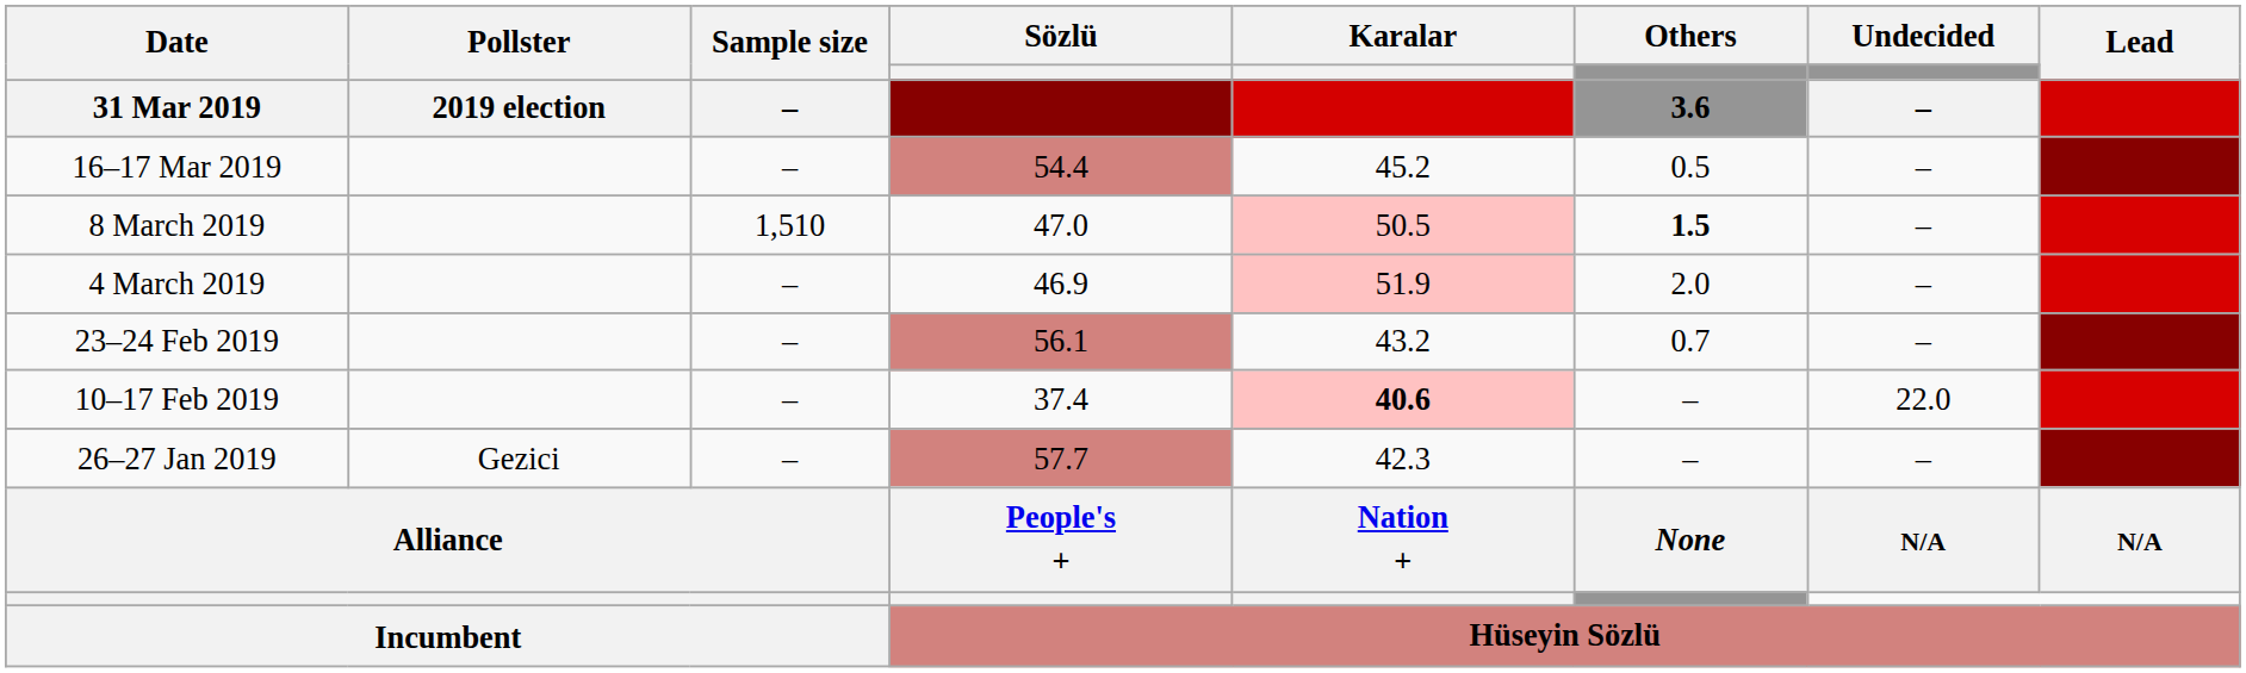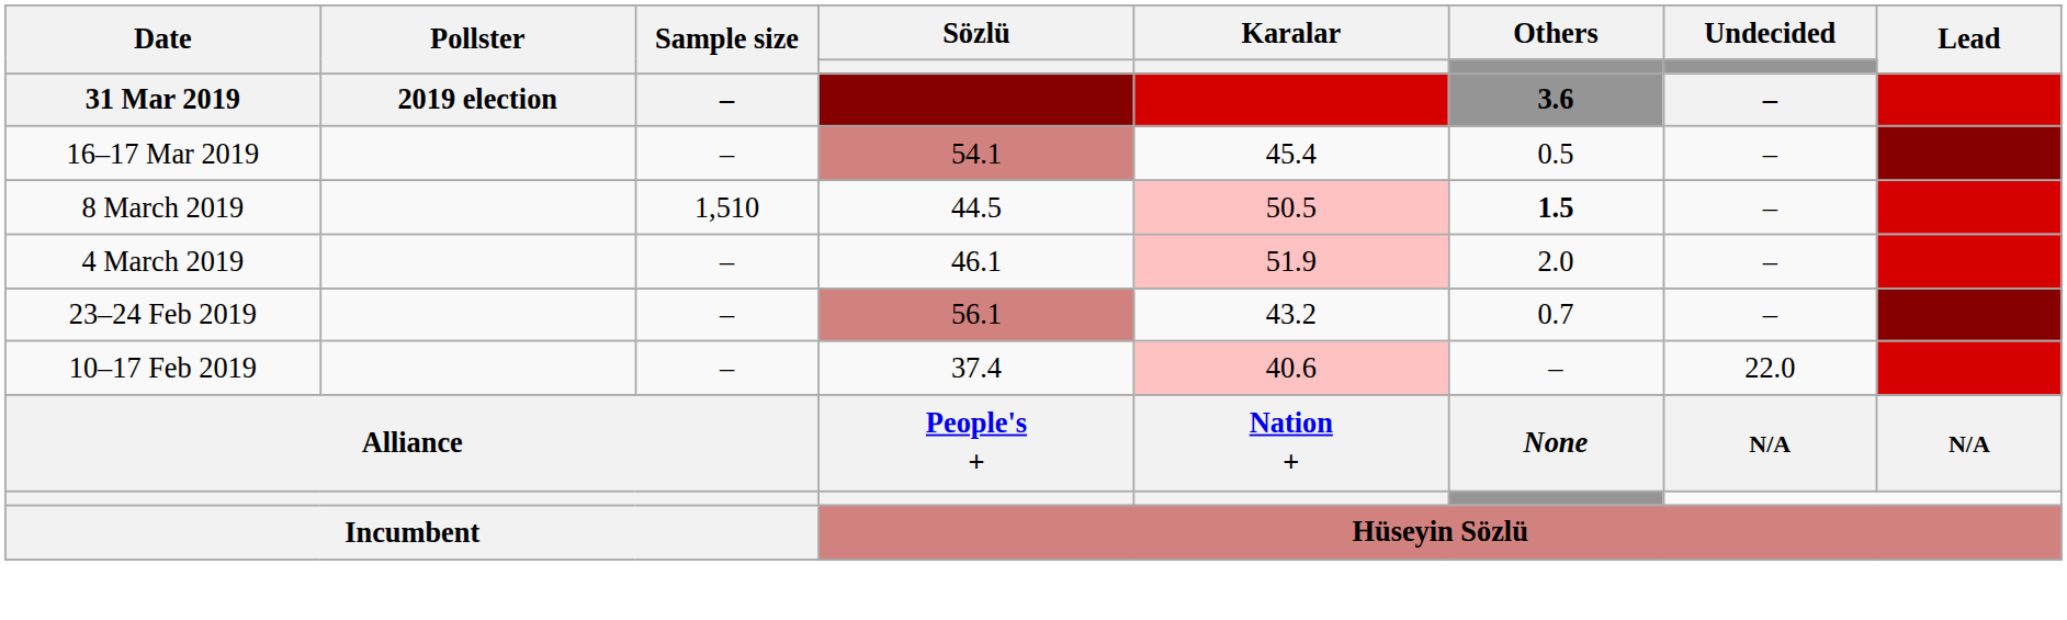16–17 Mar 2019 | Sözlü: 54.4 -> 54.1
16–17 Mar 2019 | Karalar: 45.2 -> 45.4
8 March 2019 | Sözlü: 47.0 -> 44.5
4 March 2019 | Sözlü: 46.9 -> 46.1
10–17 Feb 2019 | Karalar: bold -> normal
- row: 26–27 Jan 2019 | Gezici | – | 57.7 | 42.3 | – | –
